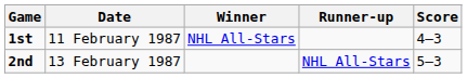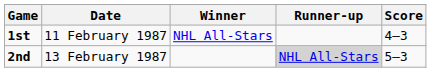2nd | Runner-up: no background -> lightgrey background
